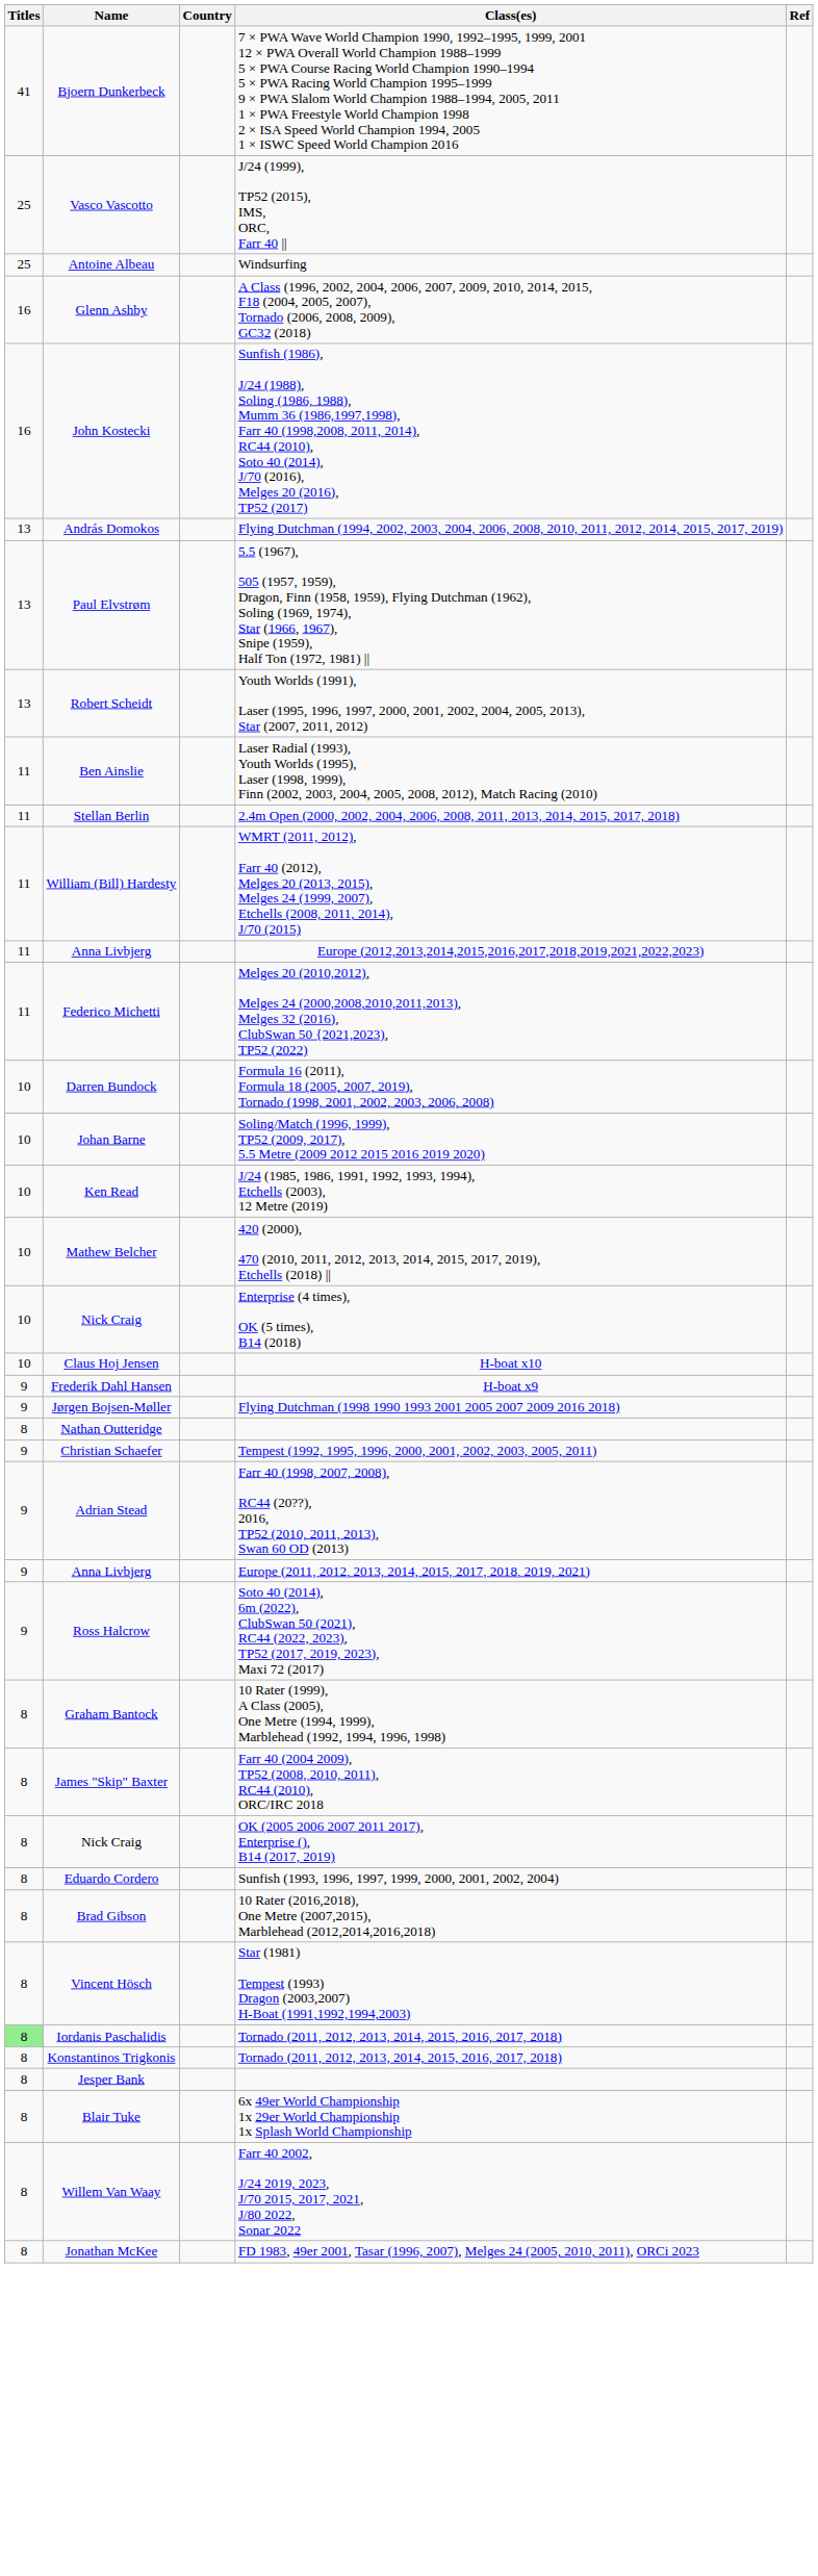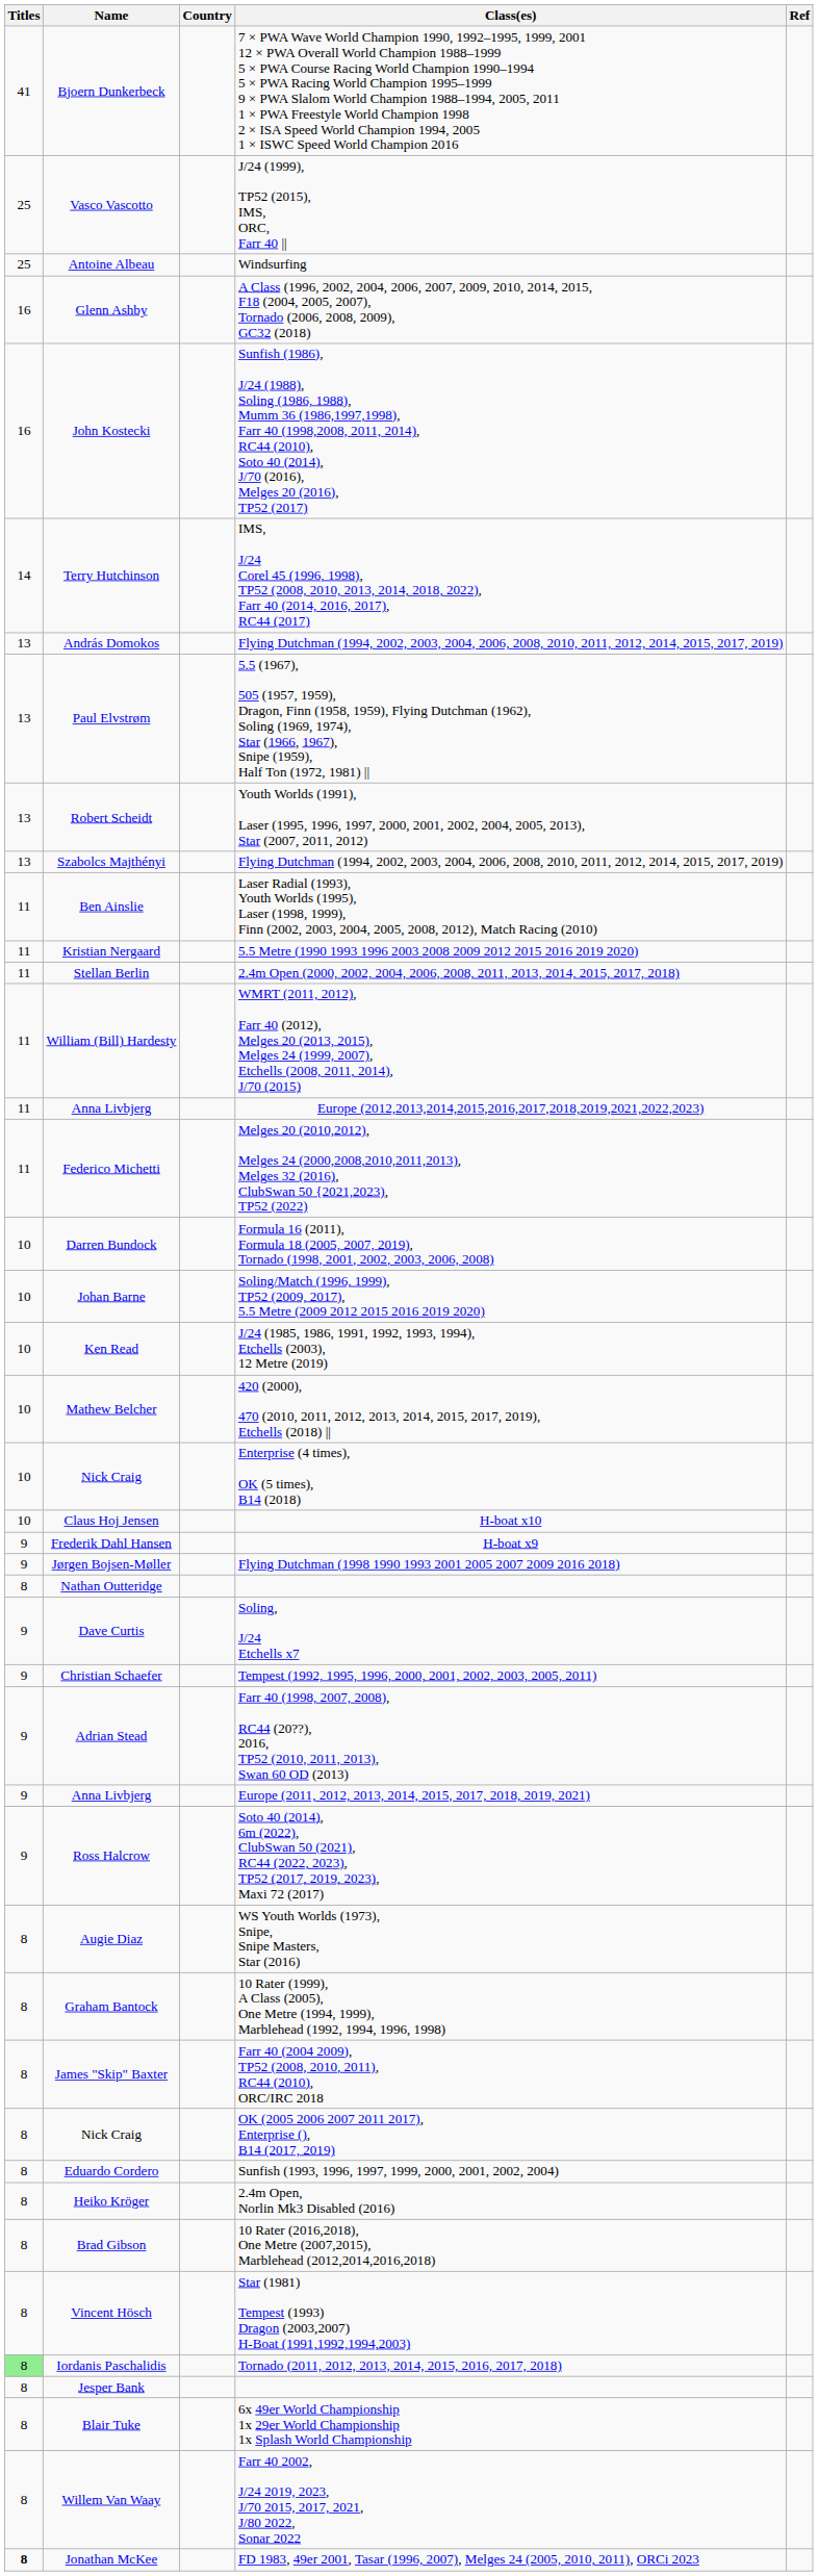+ row: 14 | Terry Hutchinson | IMS, J/24 Corel 45 (1996, 1998), TP52 (2008, 2010, 2013, 2014, 2018, 2022), Farr 40 (2014, 2016, 2017), RC44 (2017)
+ row: 13 | Szabolcs Majthényi | Flying Dutchman (1994, 2002, 2003, 2004, 2006, 2008, 2010, 2011, 2012, 2014, 2015, 2017, 2019)
+ row: 11 | Kristian Nergaard | 5.5 Metre (1990 1993 1996 2003 2008 2009 2012 2015 2016 2019 2020)
+ row: 9 | Dave Curtis | Soling, J/24 Etchells x7
+ row: 8 | Augie Diaz | WS Youth Worlds (1973), Snipe, Snipe Masters, Star (2016)
+ row: 8 | Heiko Kröger | 2.4m Open, Norlin Mk3 Disabled (2016)
- row: 8 | Konstantinos Trigkonis | Tornado (2011, 2012, 2013, 2014, 2015, 2016, 2017, 2018)
Jonathan McKee | Titles: normal -> bold
